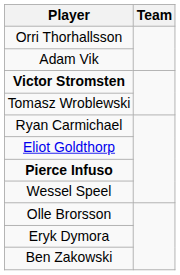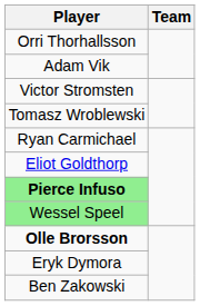Victor Stromsten | Player: bold -> normal
Pierce Infuso | Player: no background -> lightgreen background
Wessel Speel | Player: no background -> lightgreen background
Olle Brorsson | Player: normal -> bold
